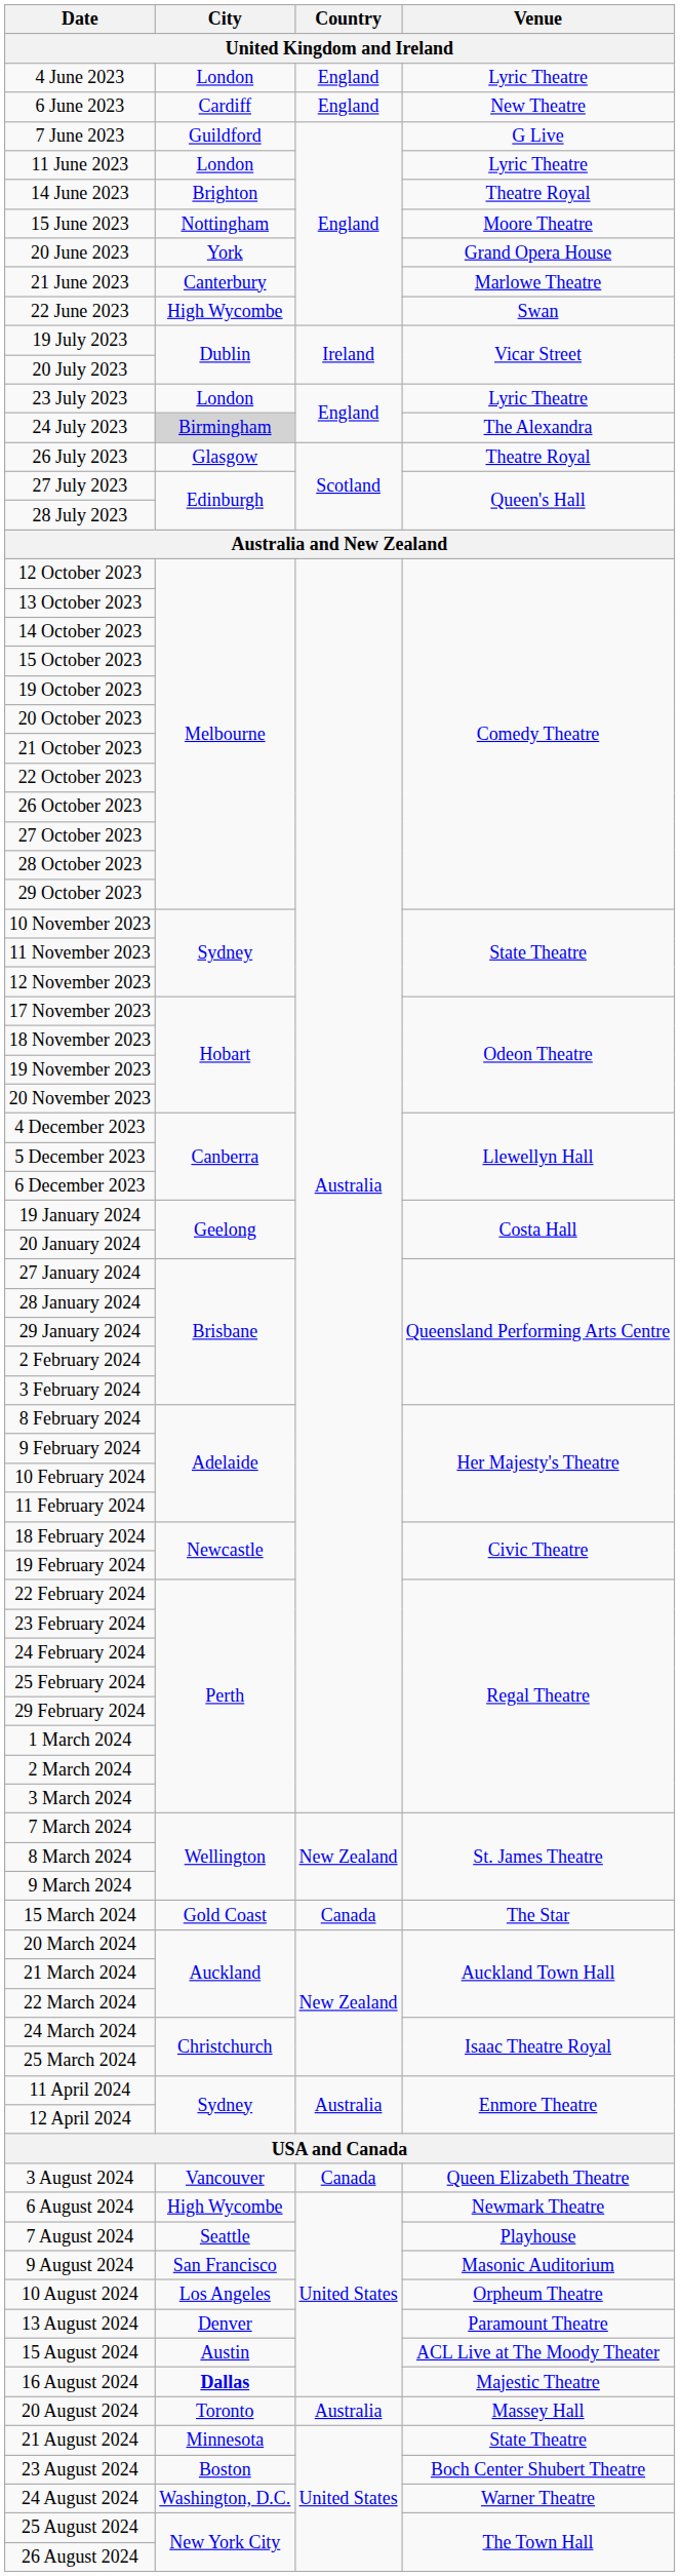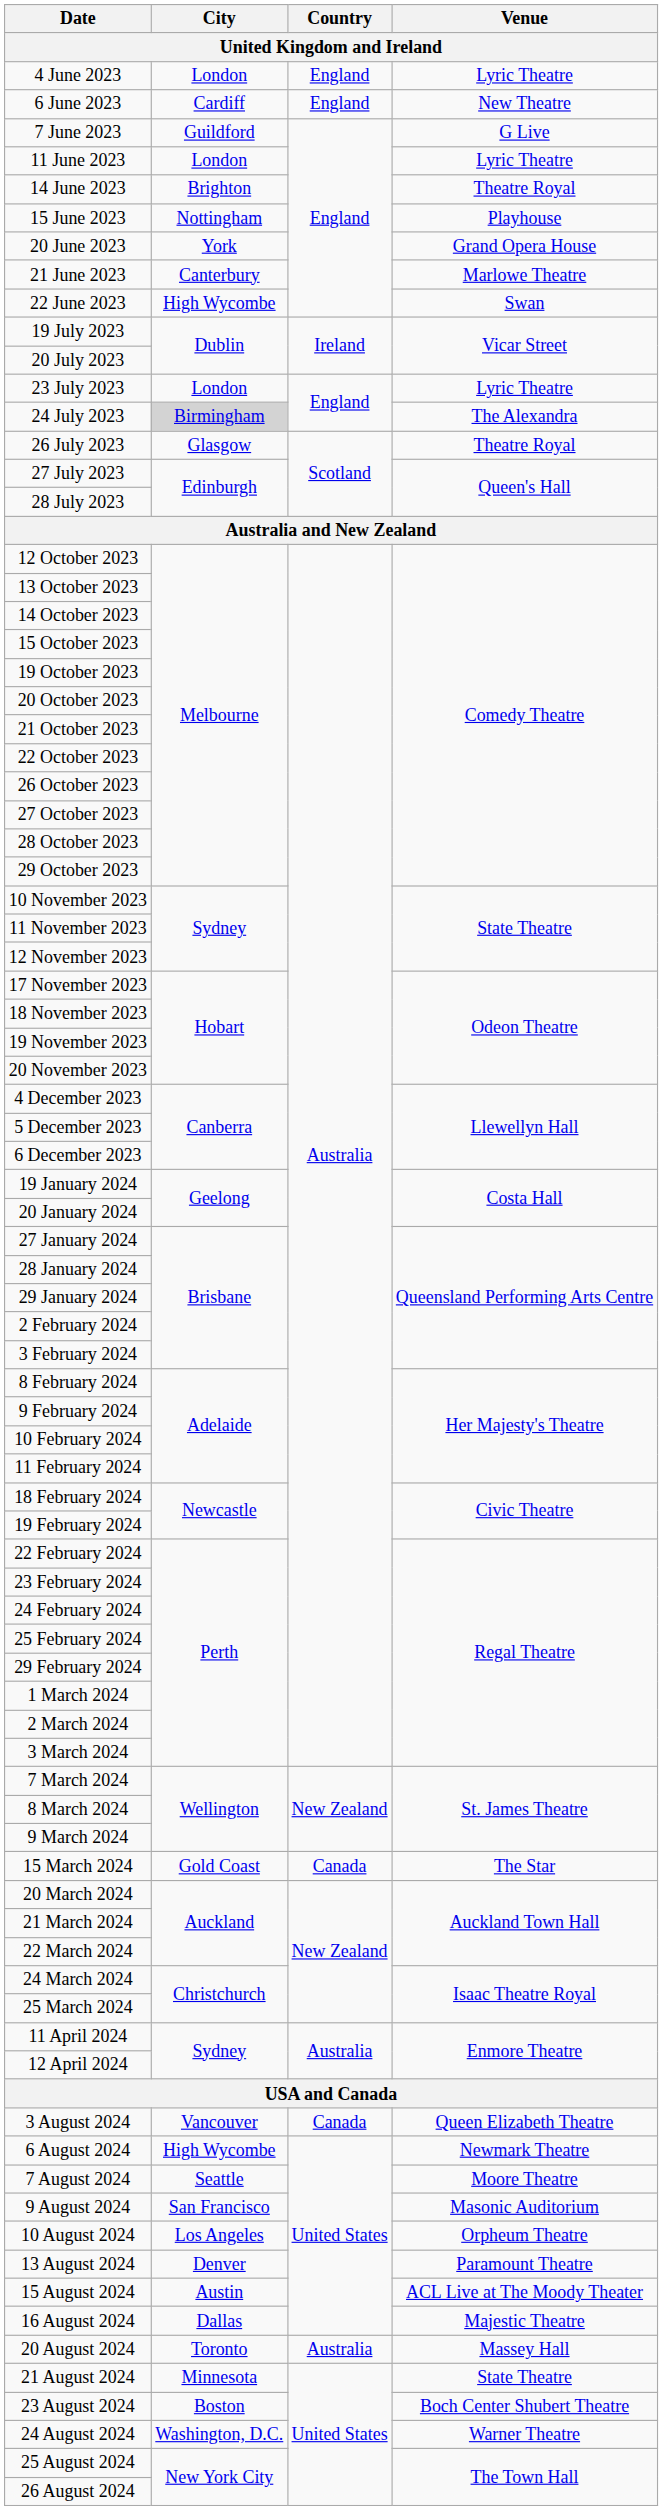15 June 2023 | Venue: Moore Theatre -> Playhouse
7 August 2024 | Venue: Playhouse -> Moore Theatre
16 August 2024 | City: bold -> normal
